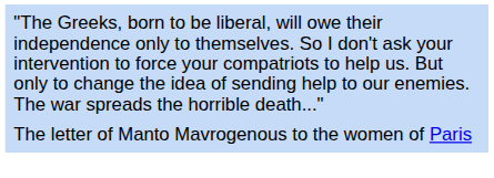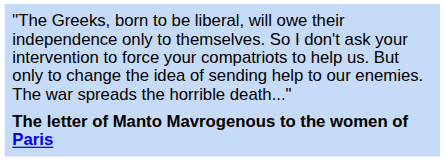row 2 | column 1: normal -> bold
